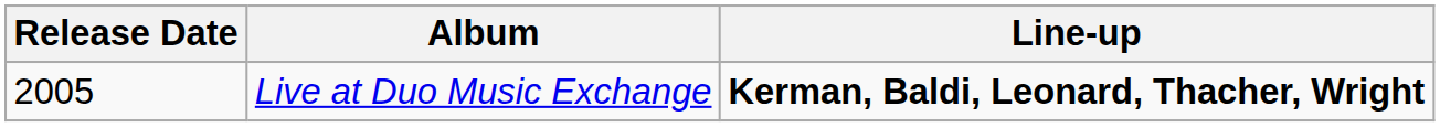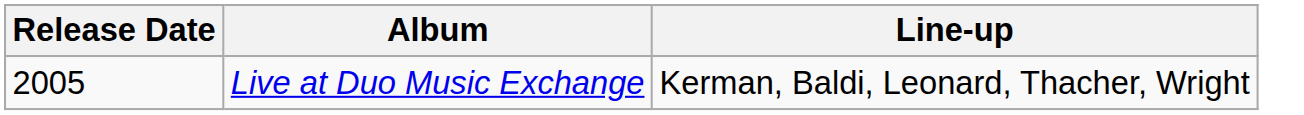Live at Duo Music Exchange | Line-up: bold -> normal
